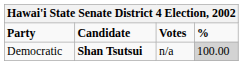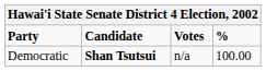Democratic | %: lightgrey background -> no background
